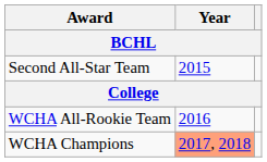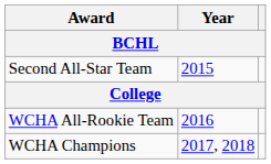WCHA Champions | Year: lightsalmon background -> no background
